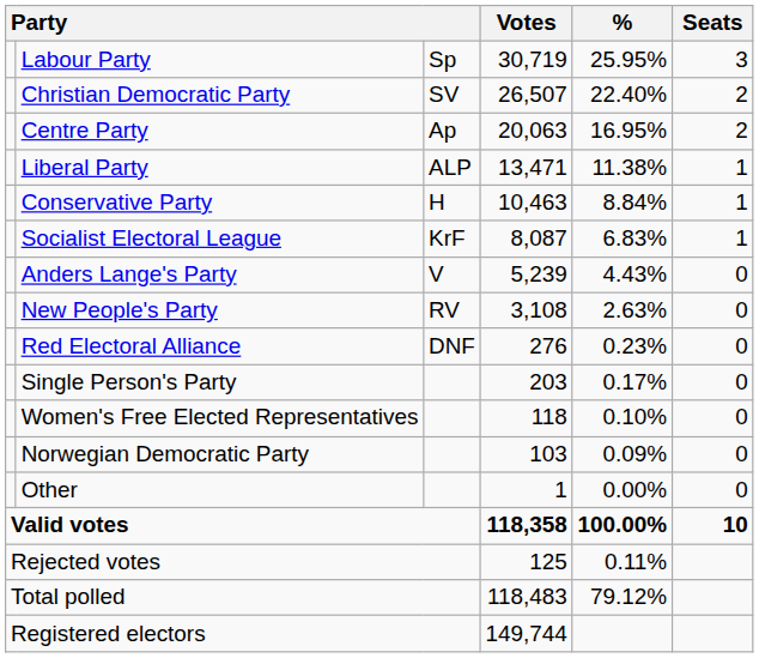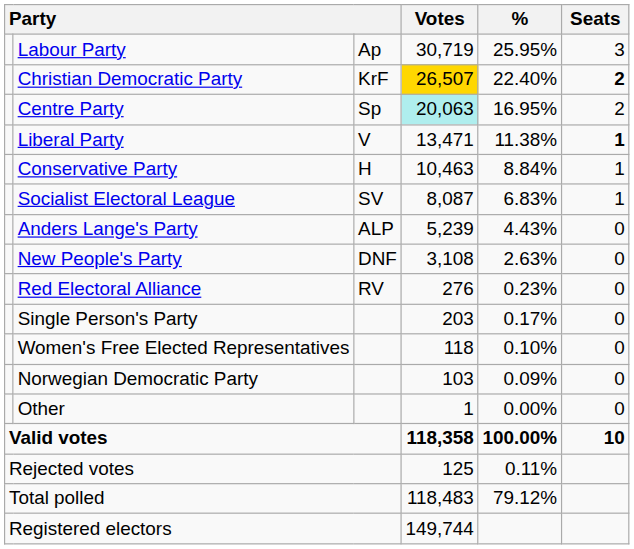Labour Party | column 3: Sp -> Ap
Christian Democratic Party | column 3: SV -> KrF
Christian Democratic Party | Votes: no background -> gold background
Christian Democratic Party | Seats: normal -> bold
Centre Party | column 3: Ap -> Sp
Centre Party | Votes: no background -> paleturquoise background
Liberal Party | column 3: ALP -> V
Liberal Party | Seats: normal -> bold
Socialist Electoral League | column 3: KrF -> SV
Anders Lange's Party | column 3: V -> ALP
New People's Party | column 3: RV -> DNF
Red Electoral Alliance | column 3: DNF -> RV
